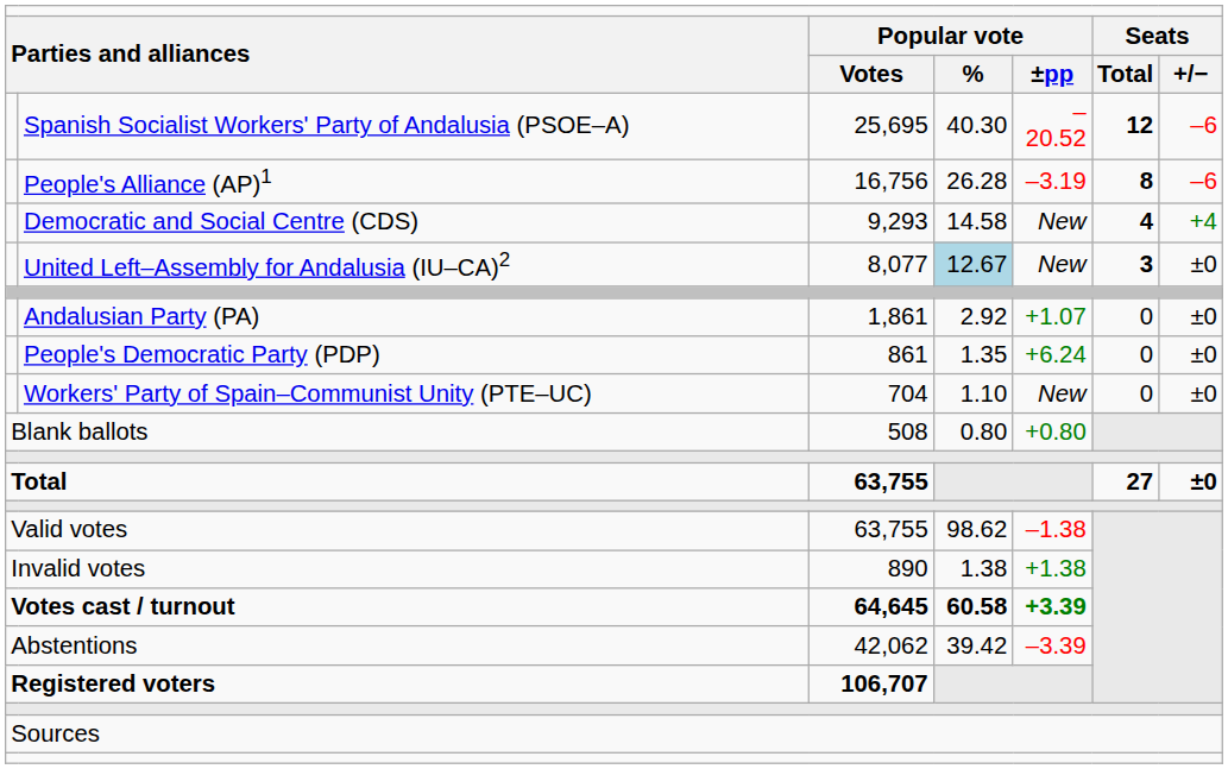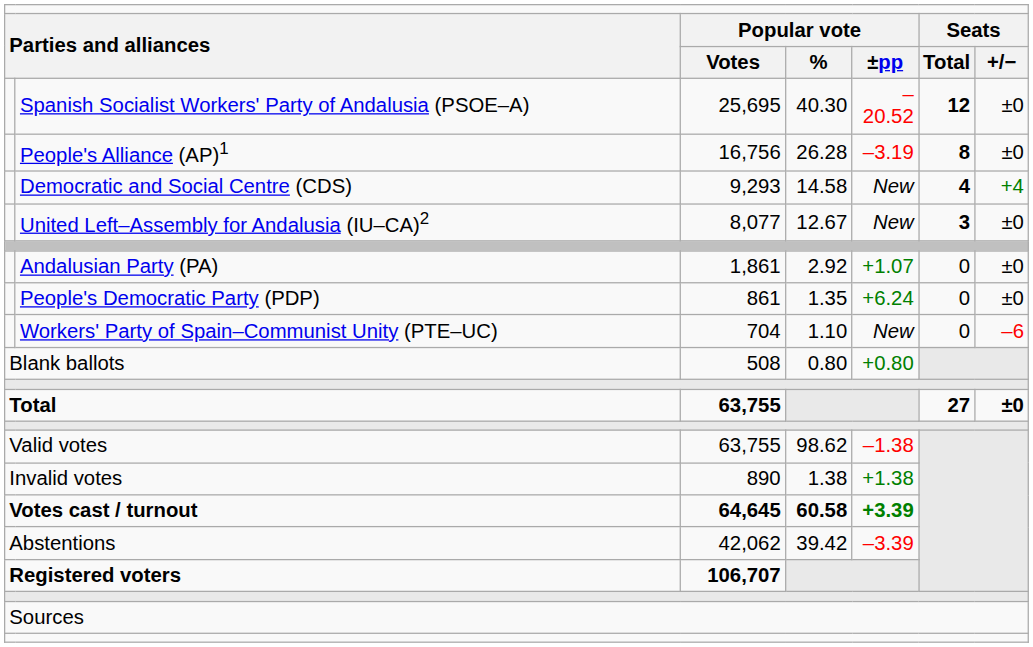Spanish Socialist Workers' Party of Andalusia (PSOE–A) | column 7: –6 -> ±0
People's Alliance (AP)1 | column 7: –6 -> ±0
United Left–Assembly for Andalusia (IU–CA)2 | column 4: lightblue background -> no background
Workers' Party of Spain–Communist Unity (PTE–UC) | column 7: ±0 -> –6
